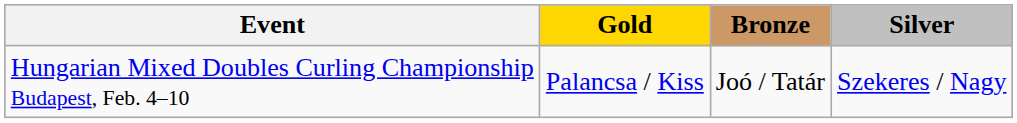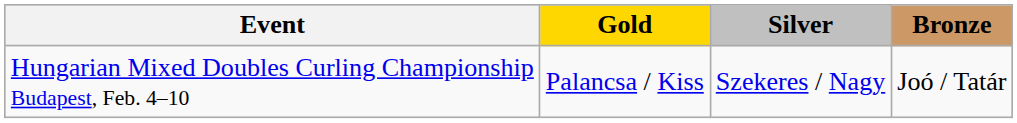columns swapped: Silver <-> Bronze
